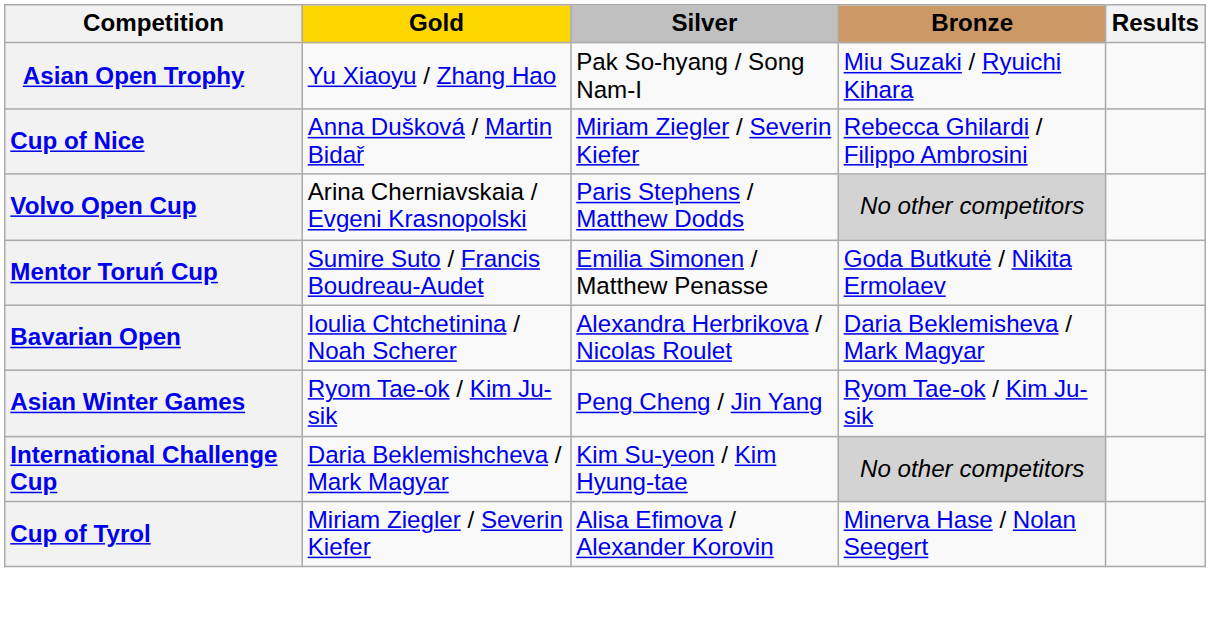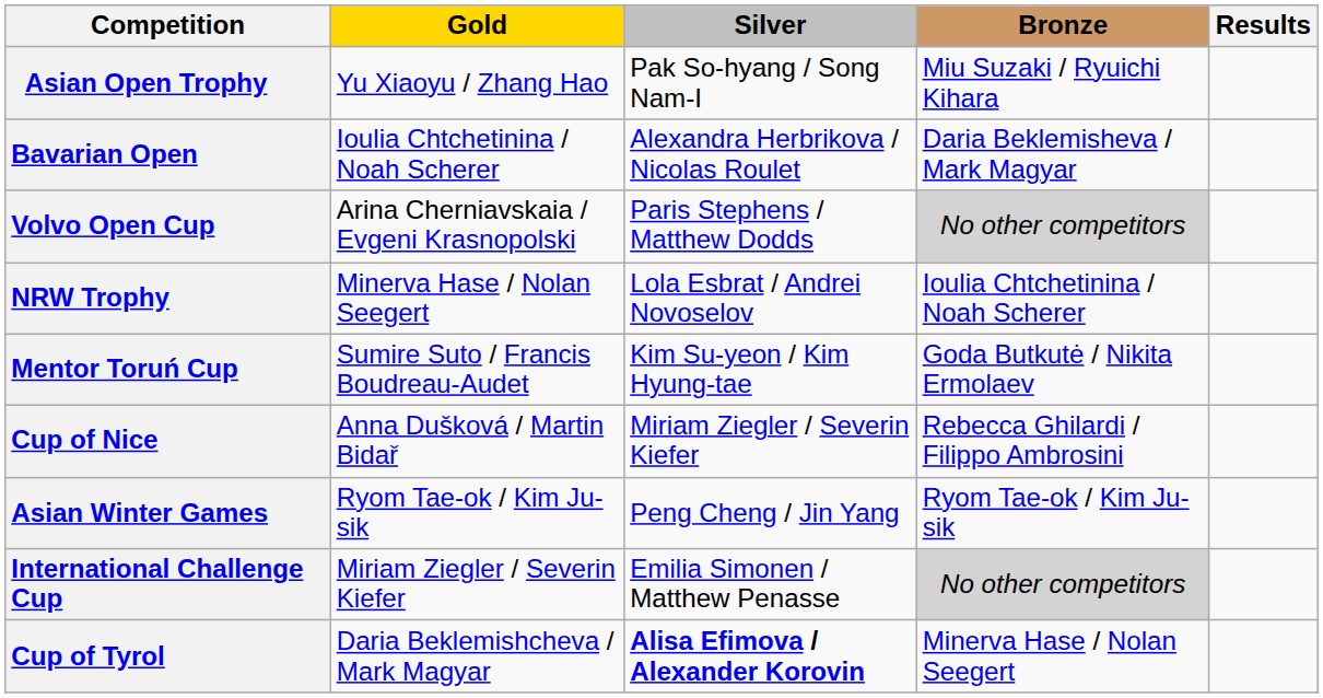rows swapped: Cup of Nice <-> Bavarian Open
+ row: NRW Trophy | Minerva Hase / Nolan Seegert | Lola Esbrat / Andrei Novoselov | Ioulia Chtchetinina / Noah Scherer
Mentor Toruń Cup | Silver: Emilia Simonen / Matthew Penasse -> Kim Su-yeon / Kim Hyung-tae
International Challenge Cup | Gold: Daria Beklemishcheva / Mark Magyar -> Miriam Ziegler / Severin Kiefer
International Challenge Cup | Silver: Kim Su-yeon / Kim Hyung-tae -> Emilia Simonen / Matthew Penasse
Cup of Tyrol | Gold: Miriam Ziegler / Severin Kiefer -> Daria Beklemishcheva / Mark Magyar
Cup of Tyrol | Silver: normal -> bold
